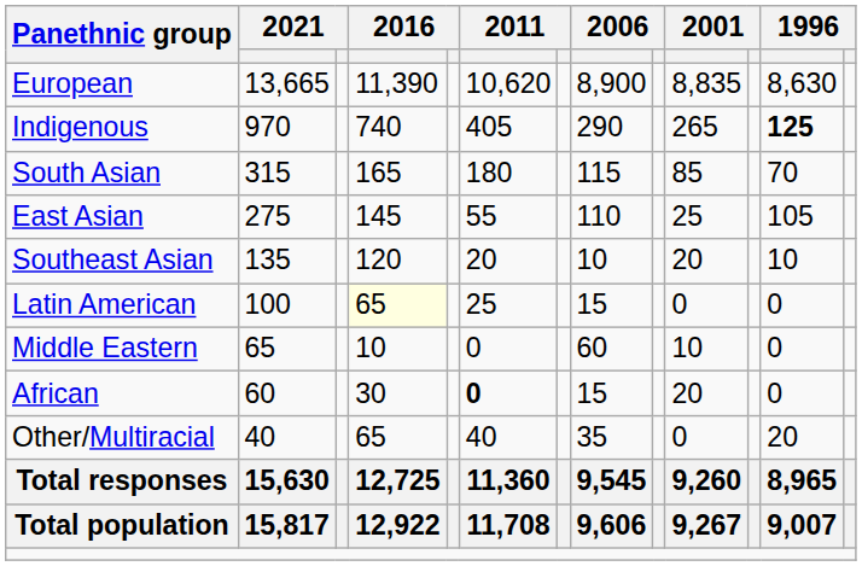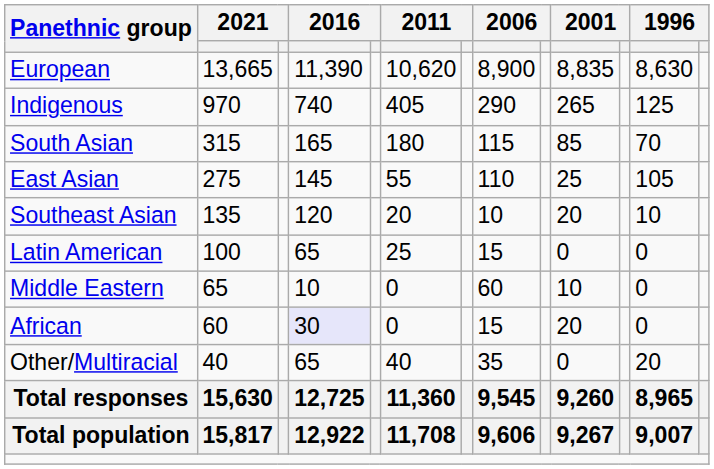Indigenous | column 12: bold -> normal
Latin American | column 4: lightyellow background -> no background
African | column 4: no background -> lavender background
African | column 6: bold -> normal
